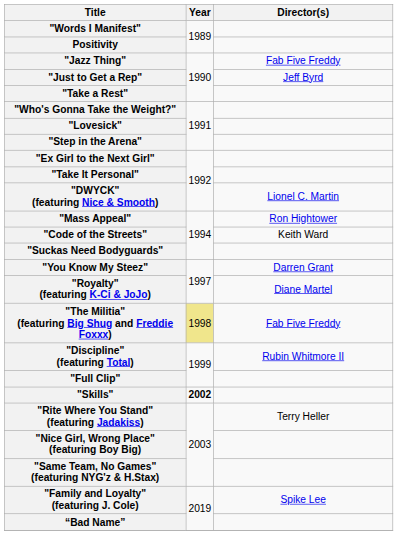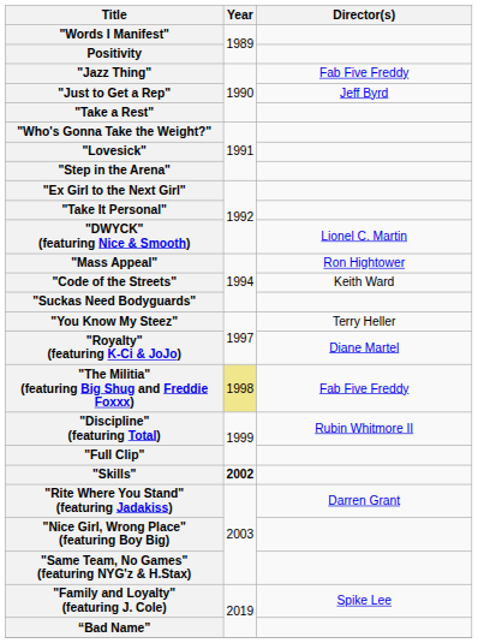"You Know My Steez" | Director(s): Darren Grant -> Terry Heller
"Rite Where You Stand" (featuring Jadakiss) | Director(s): Terry Heller -> Darren Grant
